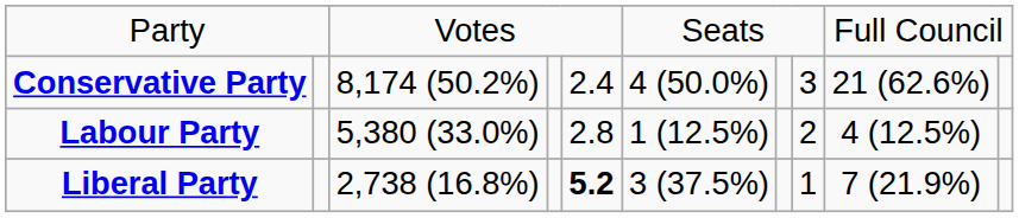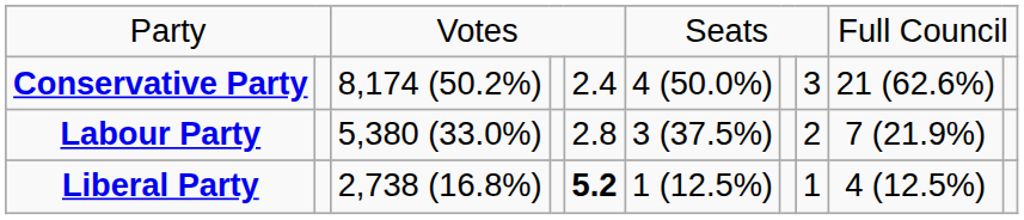Labour Party | column 6: 1 (12.5%) -> 3 (37.5%)
Labour Party | column 9: 4 (12.5%) -> 7 (21.9%)
Liberal Party | column 6: 3 (37.5%) -> 1 (12.5%)
Liberal Party | column 9: 7 (21.9%) -> 4 (12.5%)
